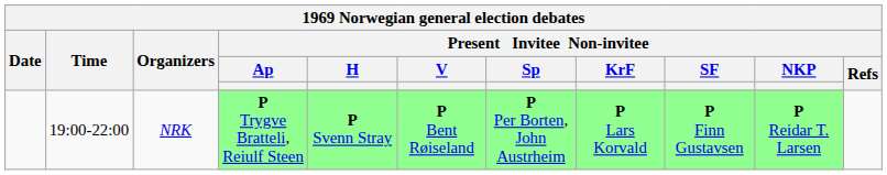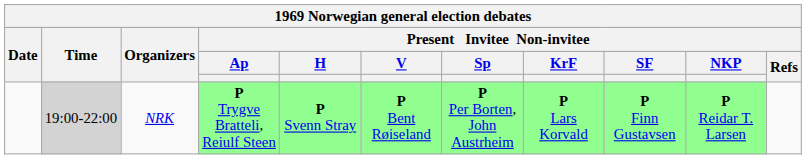NRK | Time: no background -> lightgrey background
